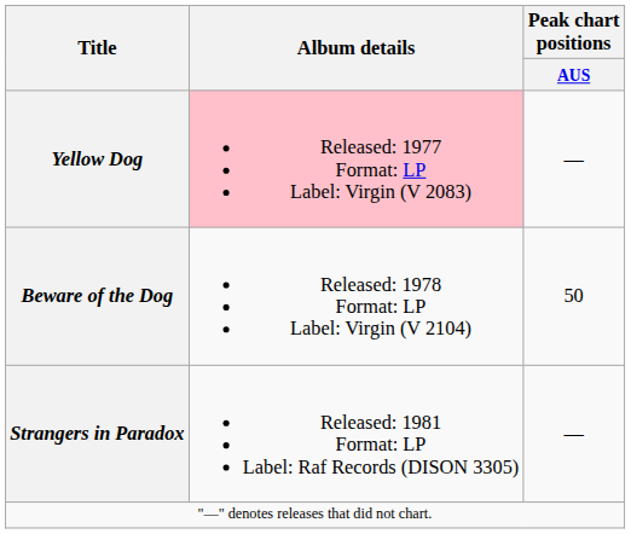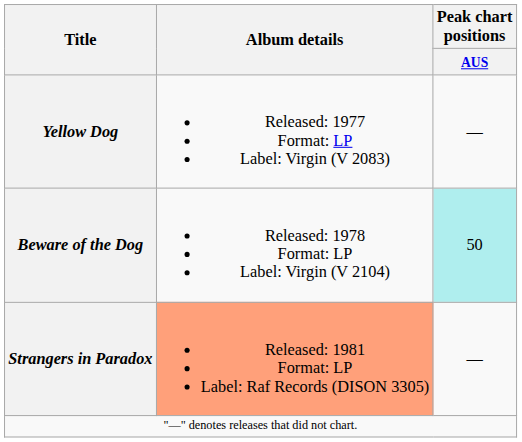Yellow Dog | Album details: pink background -> no background
Beware of the Dog | Peak chart positions / AUS: no background -> paleturquoise background
Strangers in Paradox | Album details: no background -> lightsalmon background
